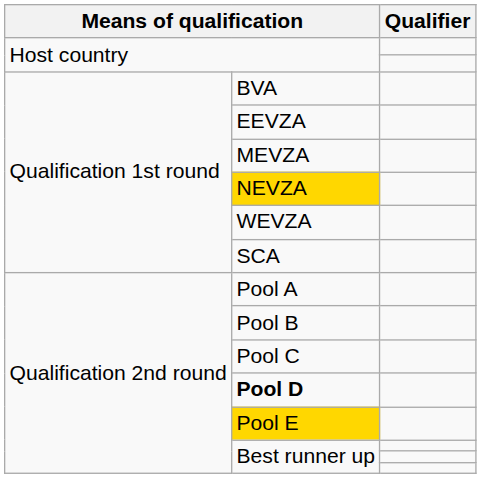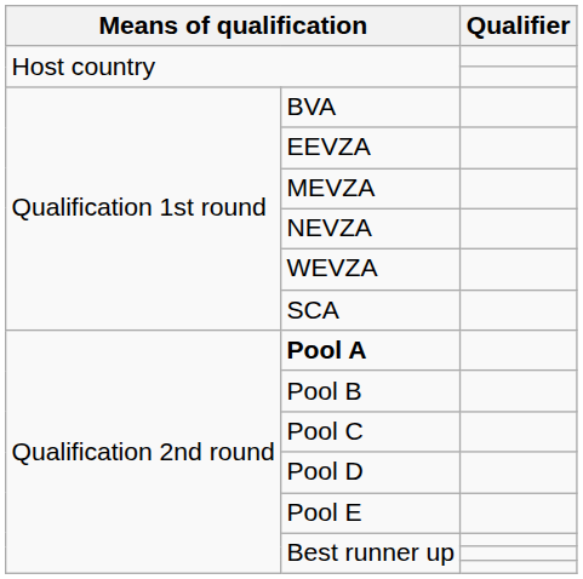NEVZA | column 2: gold background -> no background
Pool A | column 2: normal -> bold
Pool D | column 2: bold -> normal
Pool E | column 2: gold background -> no background
